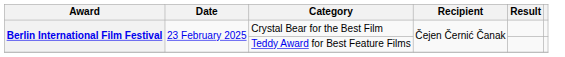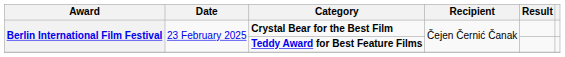Crystal Bear for the Best Film | Category: normal -> bold
Teddy Award for Best Feature Films | Category: normal -> bold
